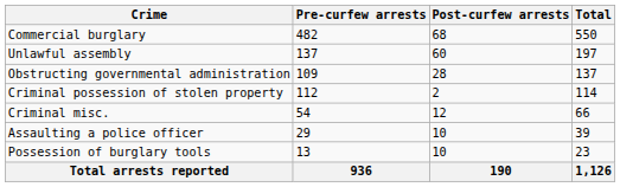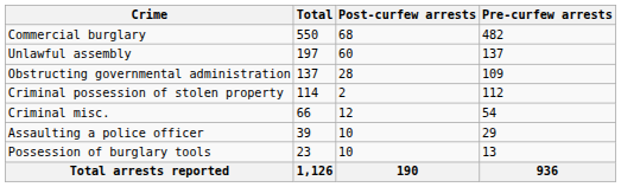columns swapped: Pre-curfew arrests <-> Total
